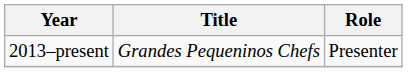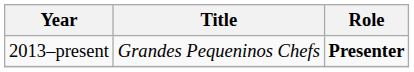2013–present | Role: normal -> bold
